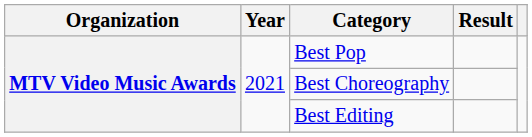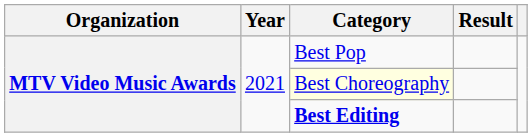Best Choreography | Category: no background -> lightyellow background
Best Editing | Category: normal -> bold
